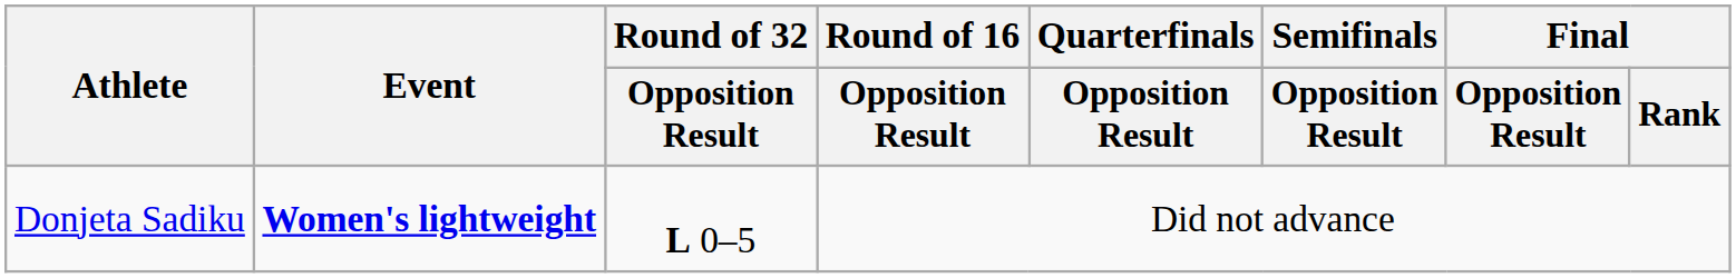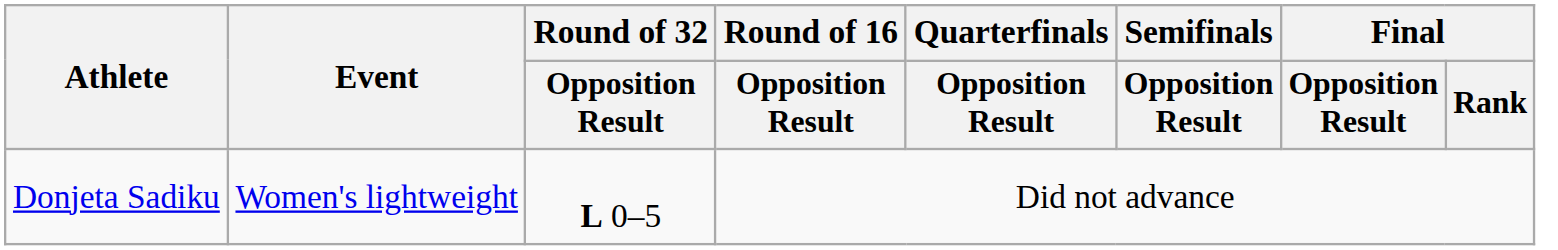Donjeta Sadiku | Event: bold -> normal
